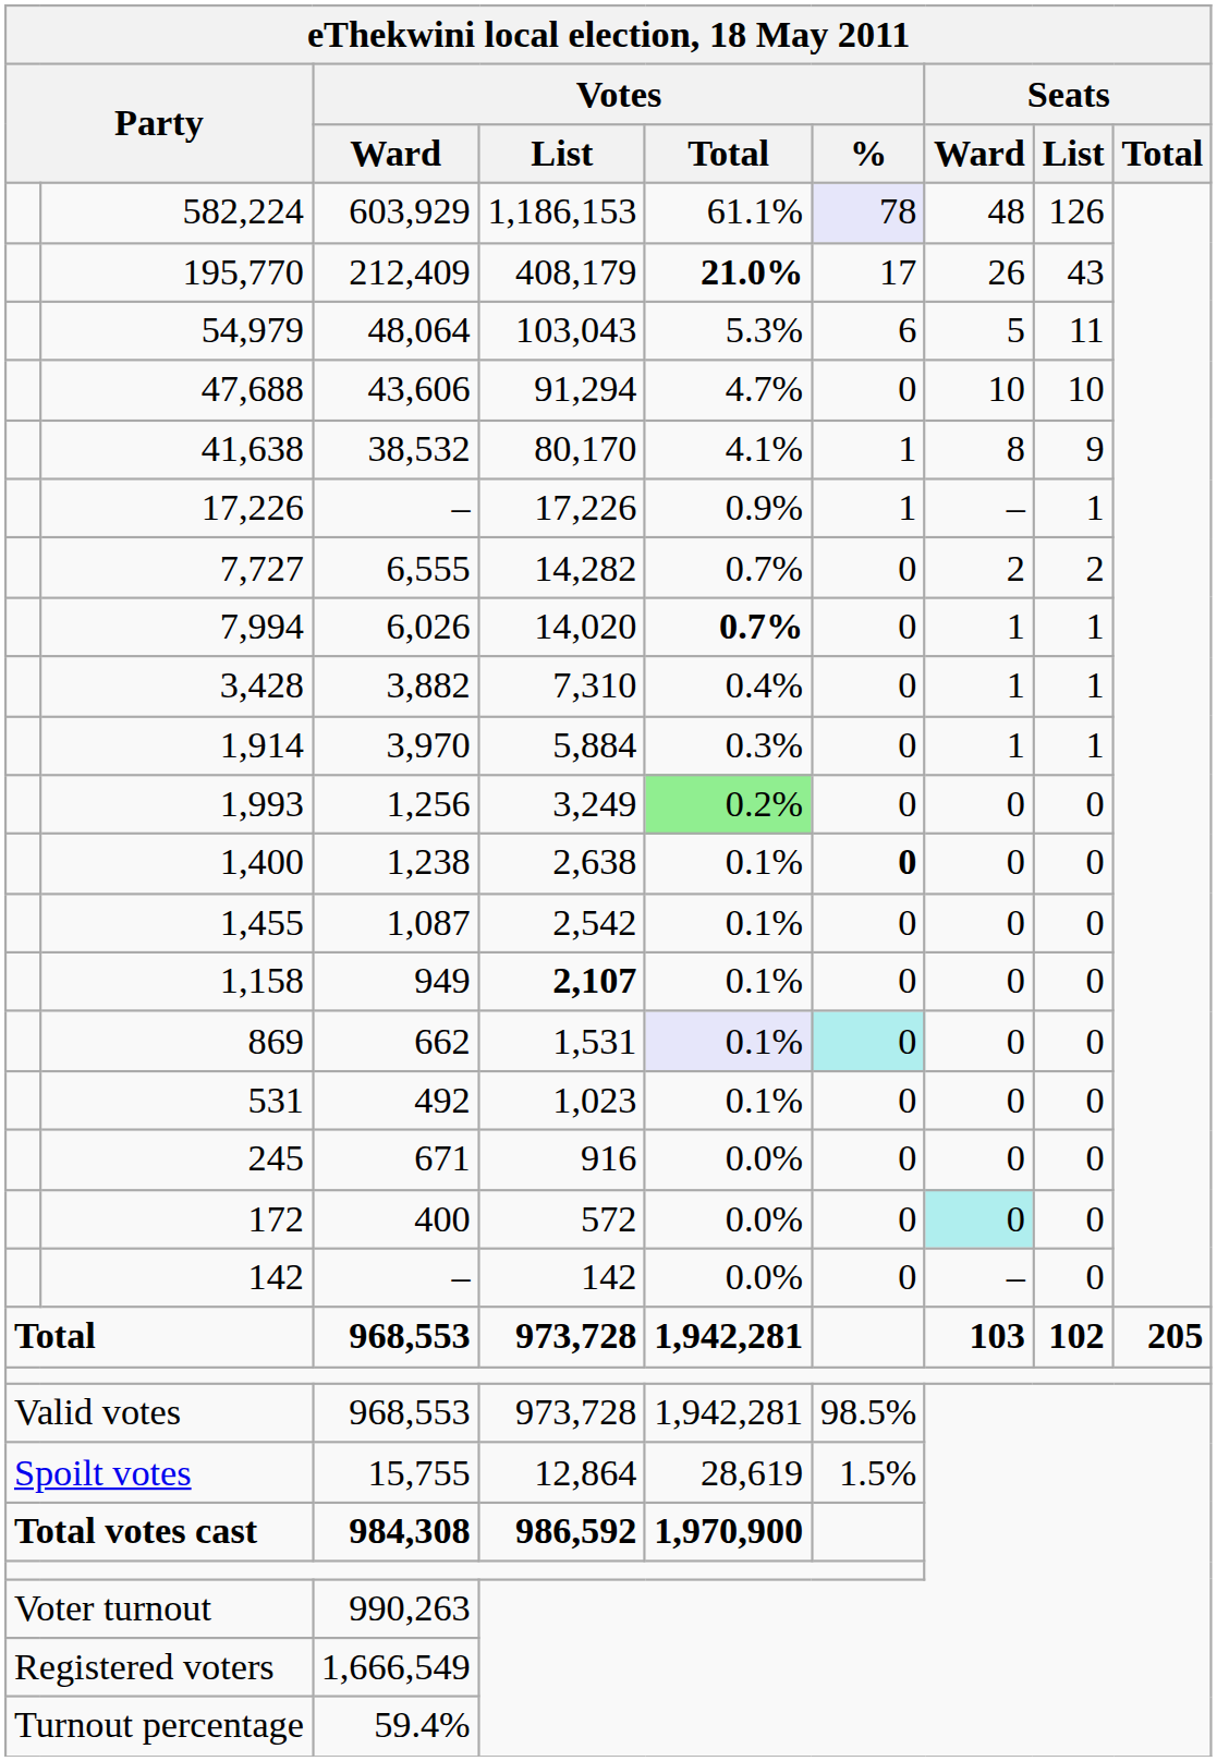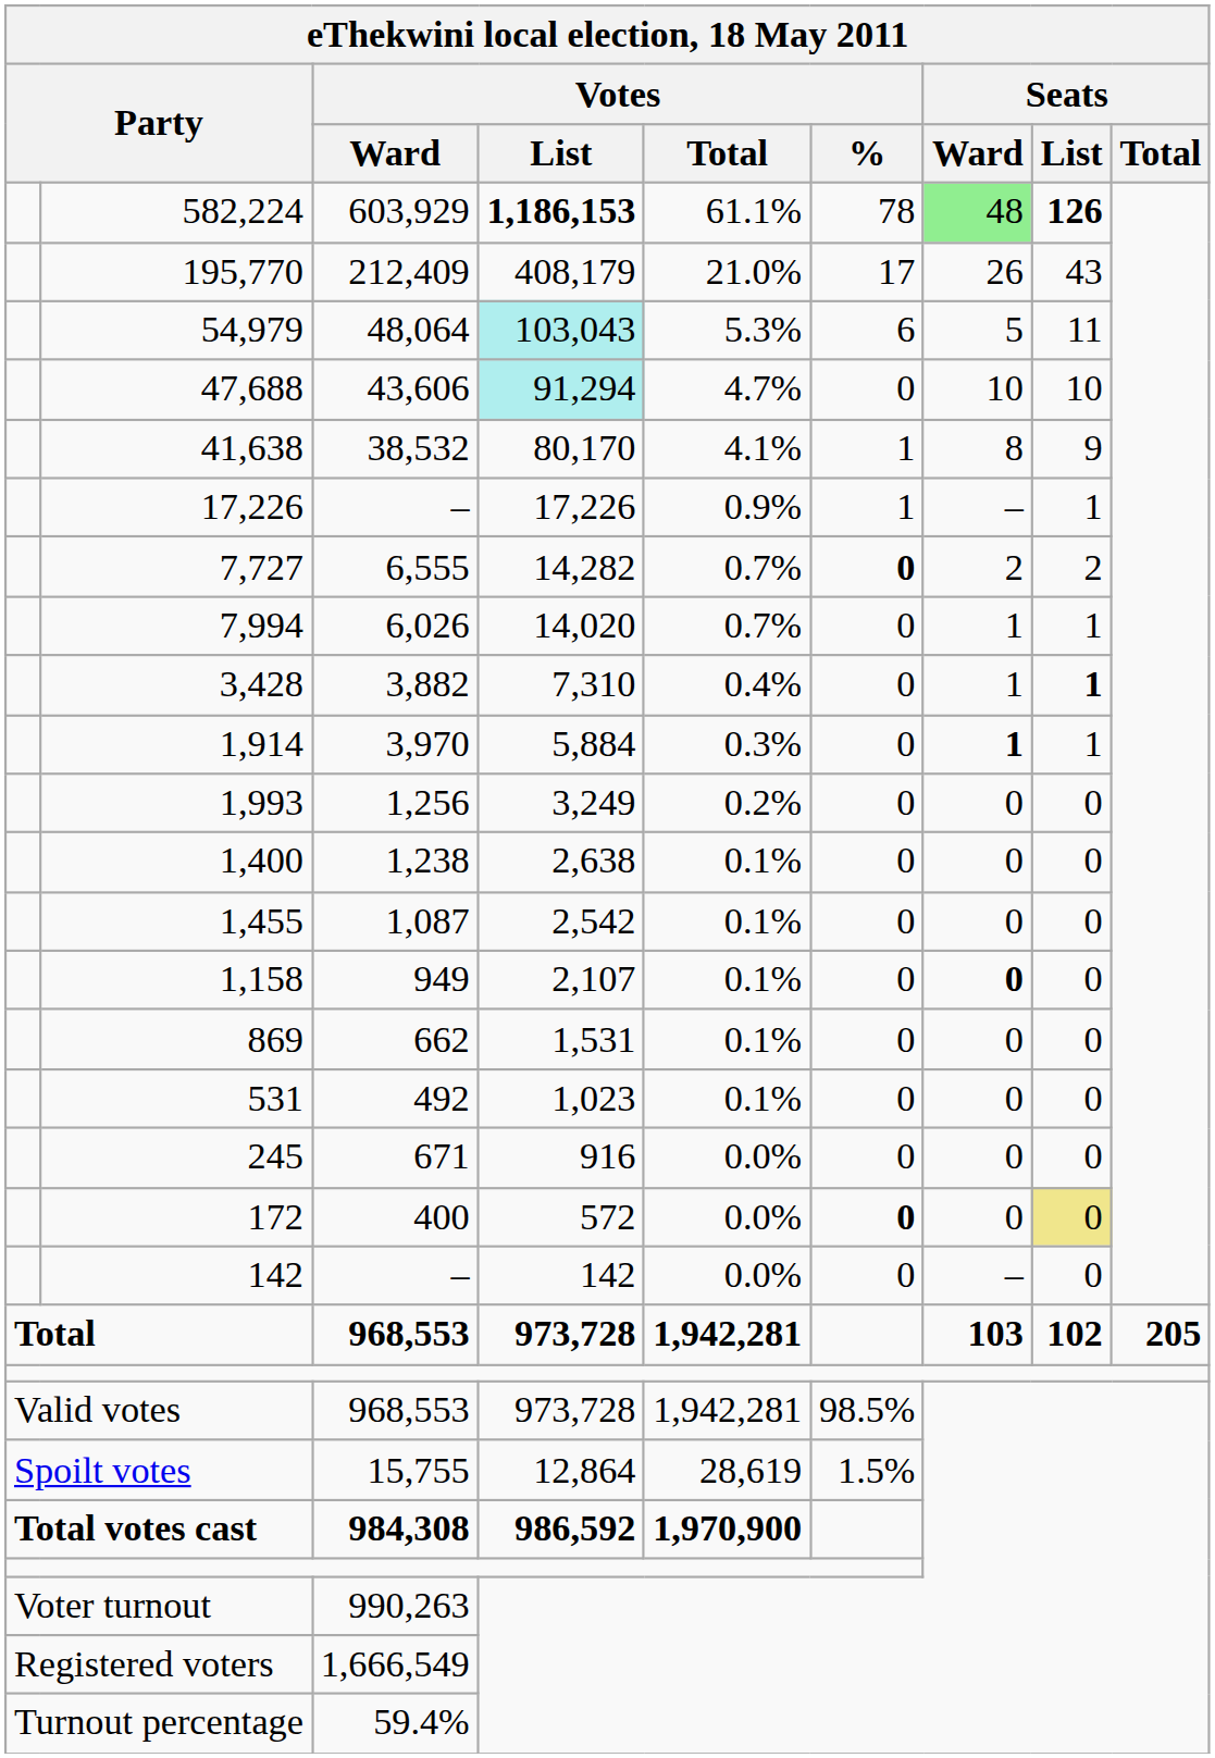582,224 | Votes / List: normal -> bold
582,224 | Votes / %: lavender background -> no background
582,224 | Seats / Ward: no background -> lightgreen background
582,224 | Seats / List: normal -> bold
195,770 | Votes / Total: bold -> normal
54,979 | Votes / List: no background -> paleturquoise background
47,688 | Votes / List: no background -> paleturquoise background
7,727 | Votes / %: normal -> bold
7,994 | Votes / Total: bold -> normal
3,428 | Seats / List: normal -> bold
1,914 | Seats / Ward: normal -> bold
1,993 | Votes / Total: lightgreen background -> no background
1,400 | Votes / %: bold -> normal
1,158 | Votes / List: bold -> normal
1,158 | Seats / Ward: normal -> bold
869 | Votes / Total: lavender background -> no background
869 | Votes / %: paleturquoise background -> no background
172 | Votes / %: normal -> bold
172 | Seats / Ward: paleturquoise background -> no background
172 | Seats / List: no background -> khaki background
